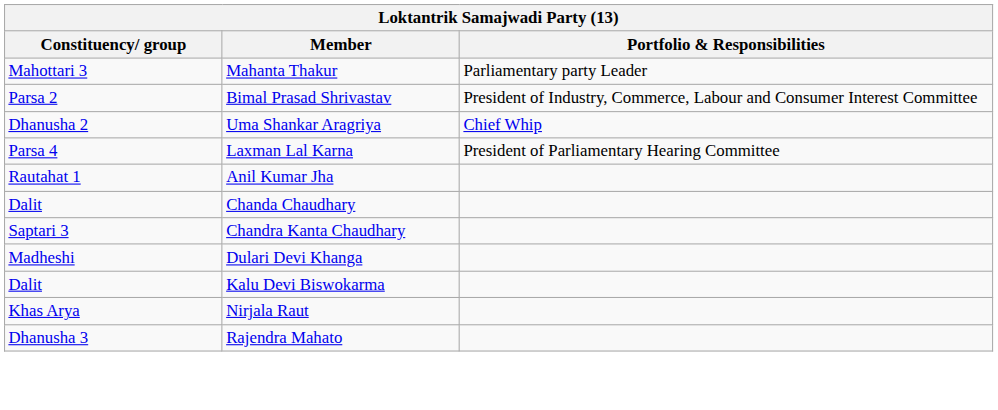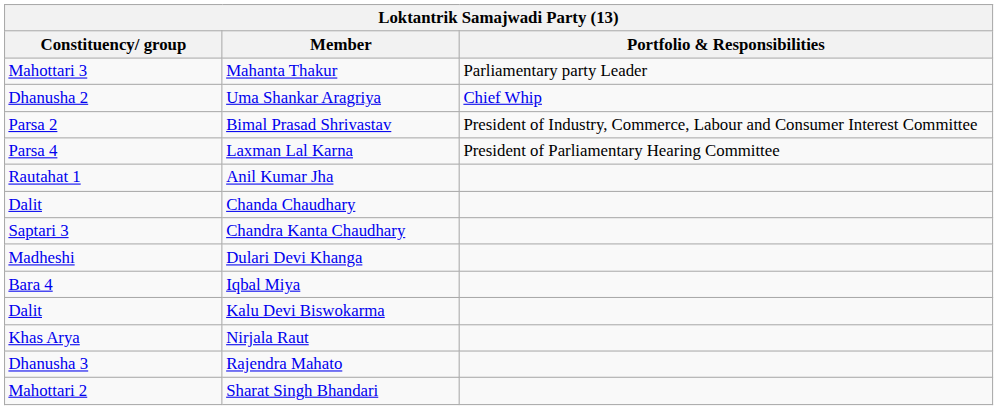rows swapped: Uma Shankar Aragriya <-> Bimal Prasad Shrivastav
+ row: Bara 4 | Iqbal Miya
+ row: Mahottari 2 | Sharat Singh Bhandari
